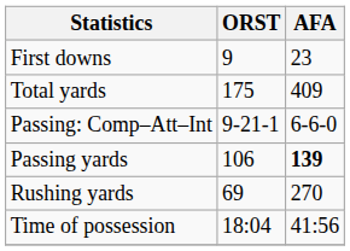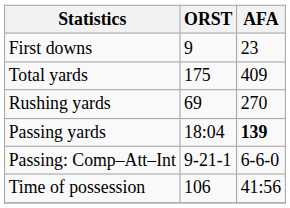rows swapped: Rushing yards <-> Passing: Comp–Att–Int
Passing yards | ORST: 106 -> 18:04
Time of possession | ORST: 18:04 -> 106
